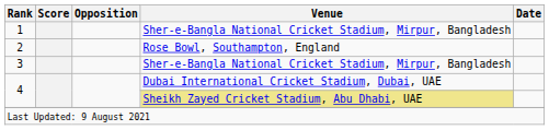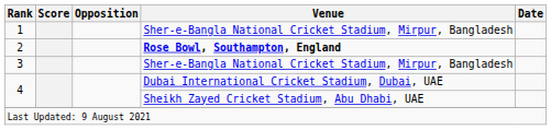2 | Venue: normal -> bold
4 / Sheikh Zayed Cricket Stadium, Abu Dhabi, UAE | Venue: khaki background -> no background
